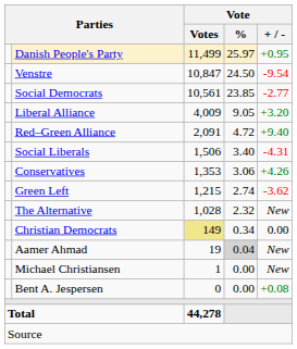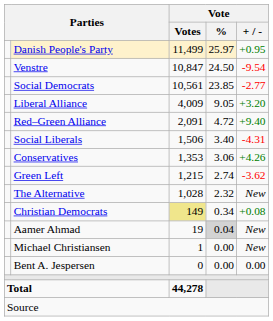Christian Democrats | Vote / + / -: 0.00 -> +0.08
Bent A. Jespersen | Vote / + / -: +0.08 -> 0.00
